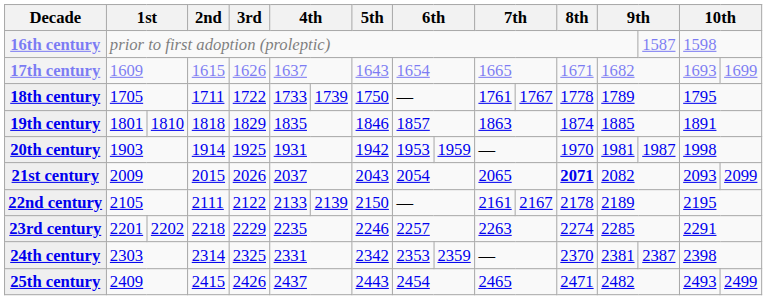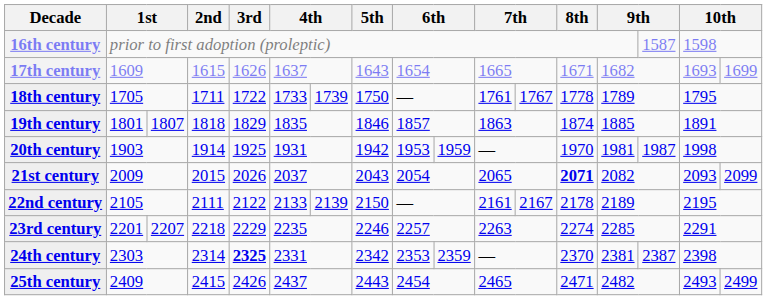19th century | column 3: 1810 -> 1807
23rd century | column 3: 2202 -> 2207
24th century | 3rd: normal -> bold
